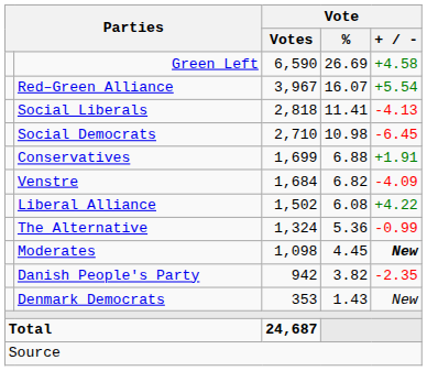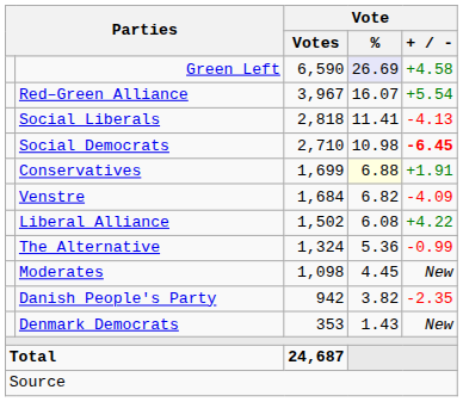Green Left | Vote / %: no background -> lavender background
Social Democrats | Vote / + / -: normal -> bold
Conservatives | Vote / %: no background -> lightyellow background
Moderates | Vote / + / -: bold -> normal
